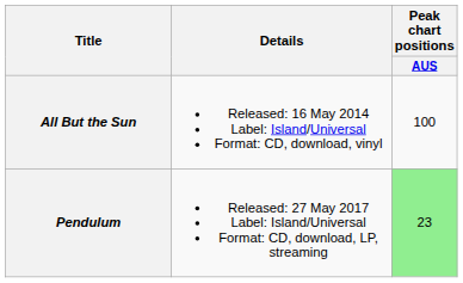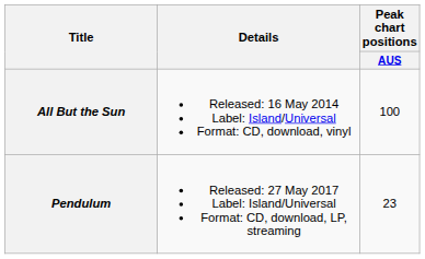Pendulum | Peak chart positions / AUS: lightgreen background -> no background
